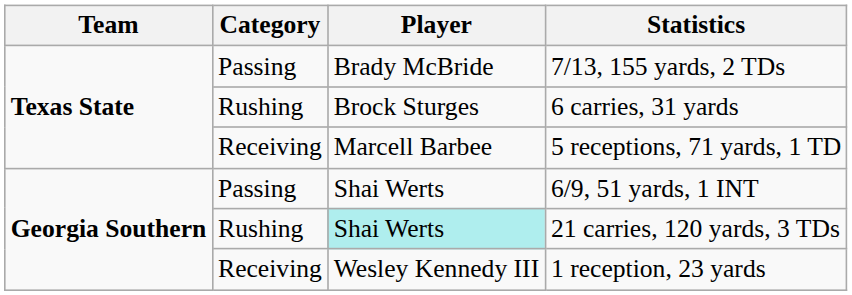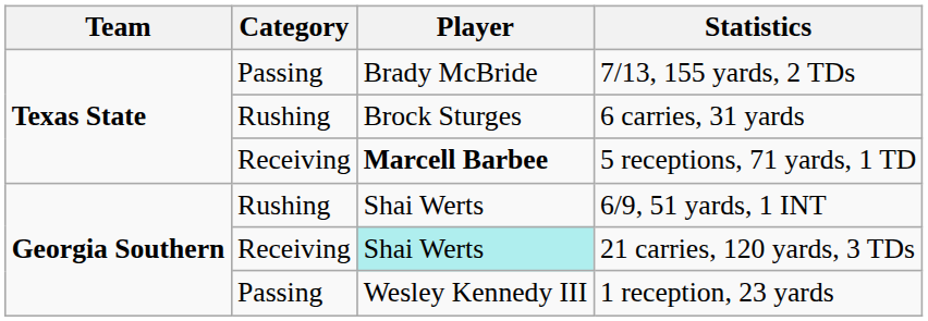5 receptions, 71 yards, 1 TD | Player: normal -> bold
6/9, 51 yards, 1 INT | Category: Passing -> Rushing
21 carries, 120 yards, 3 TDs | Category: Rushing -> Receiving
1 reception, 23 yards | Category: Receiving -> Passing
